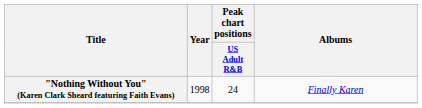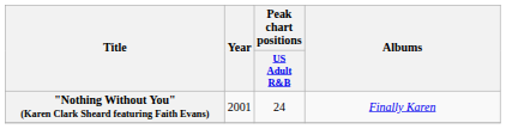row 3 | Year: 1998 -> 2001
